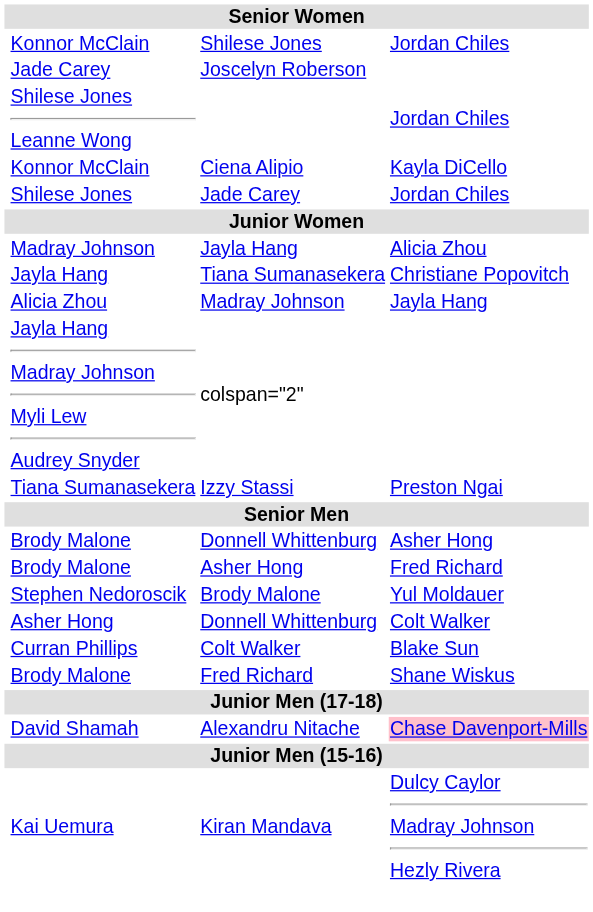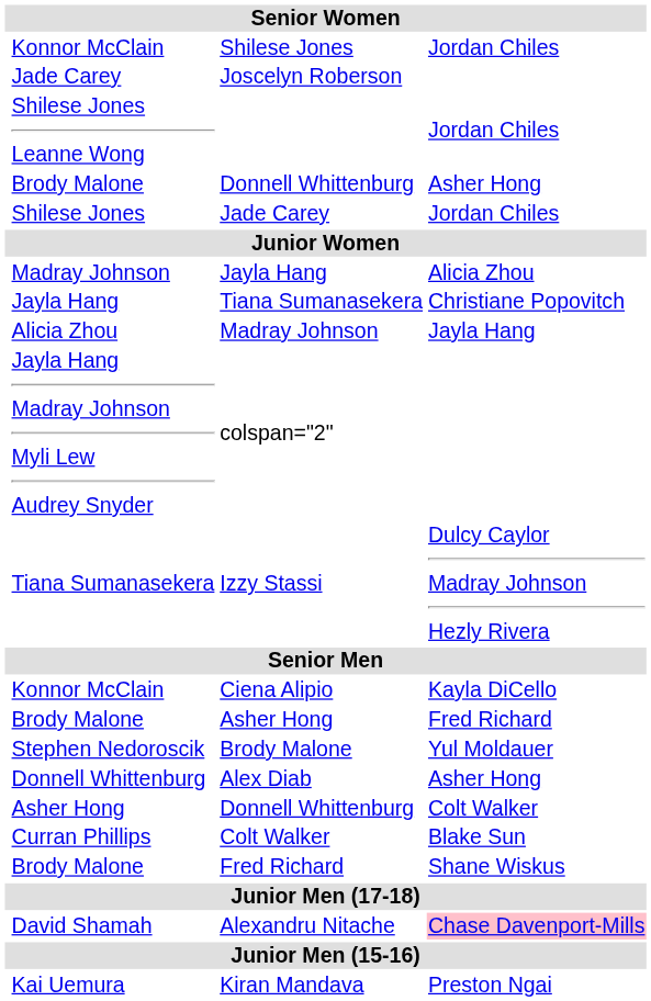rows swapped: Ciena Alipio <-> Brody Malone / Donnell Whittenburg
Izzy Stassi | column 3: Preston Ngai -> Dulcy Caylor Madray Johnson Hezly Rivera
+ row: Donnell Whittenburg | Alex Diab | Asher Hong
Kiran Mandava | column 3: Dulcy Caylor Madray Johnson Hezly Rivera -> Preston Ngai
